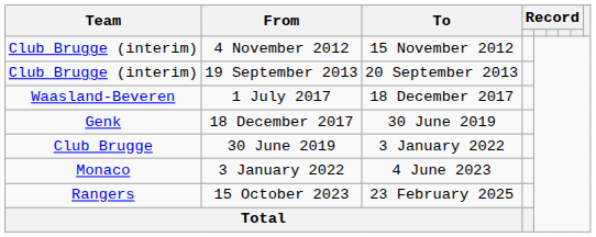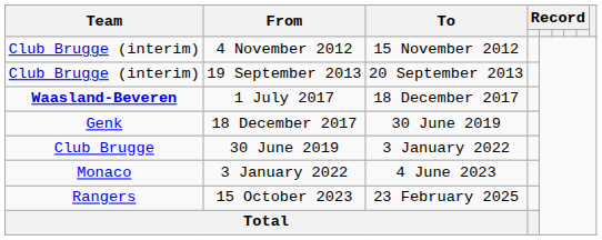1 July 2017 | Team: normal -> bold
